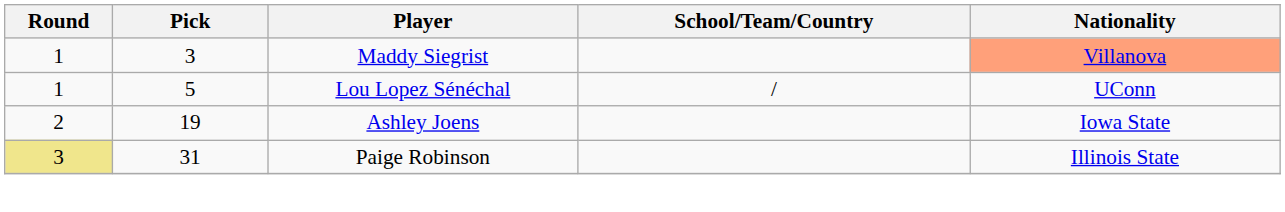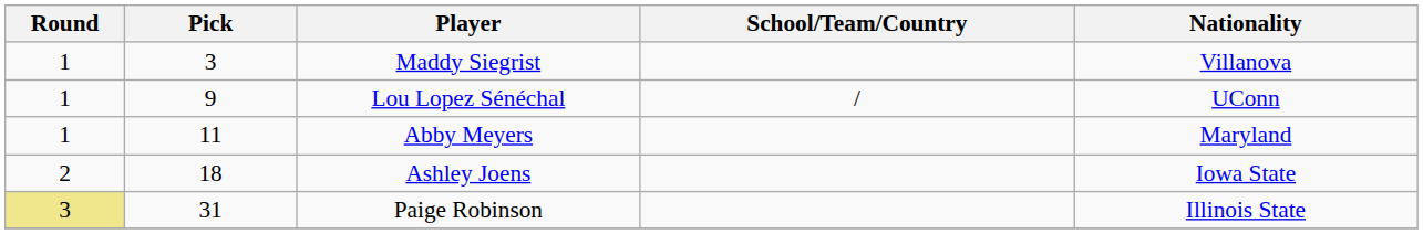Maddy Siegrist | Nationality: lightsalmon background -> no background
Lou Lopez Sénéchal | Pick: 5 -> 9
+ row: 1 | 11 | Abby Meyers | Maryland
Ashley Joens | Pick: 19 -> 18
